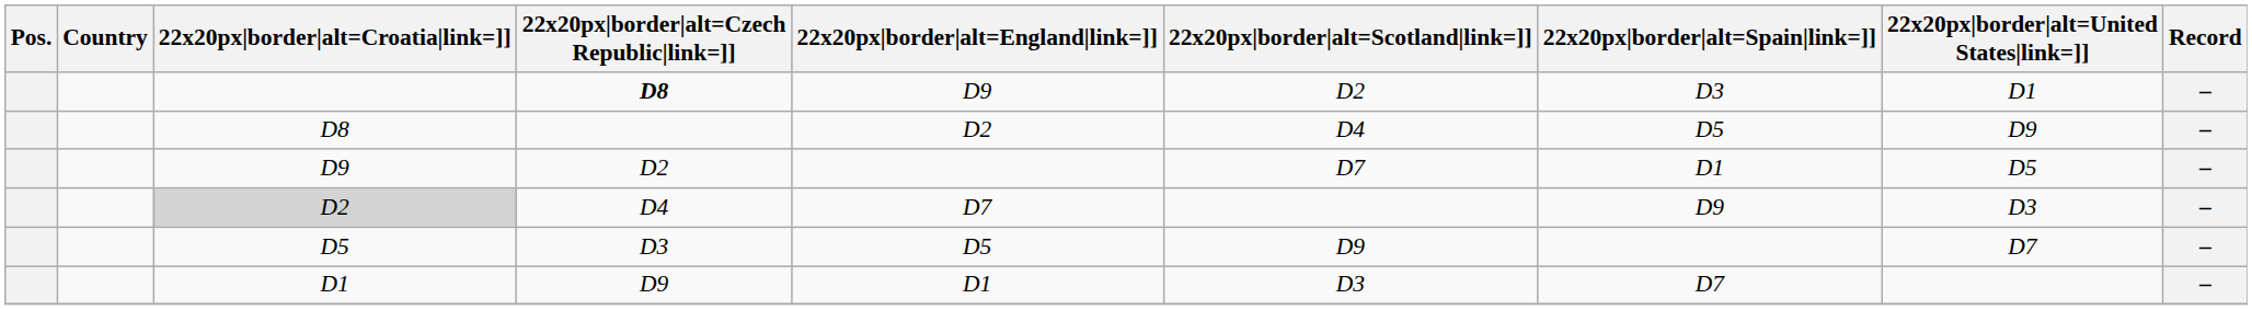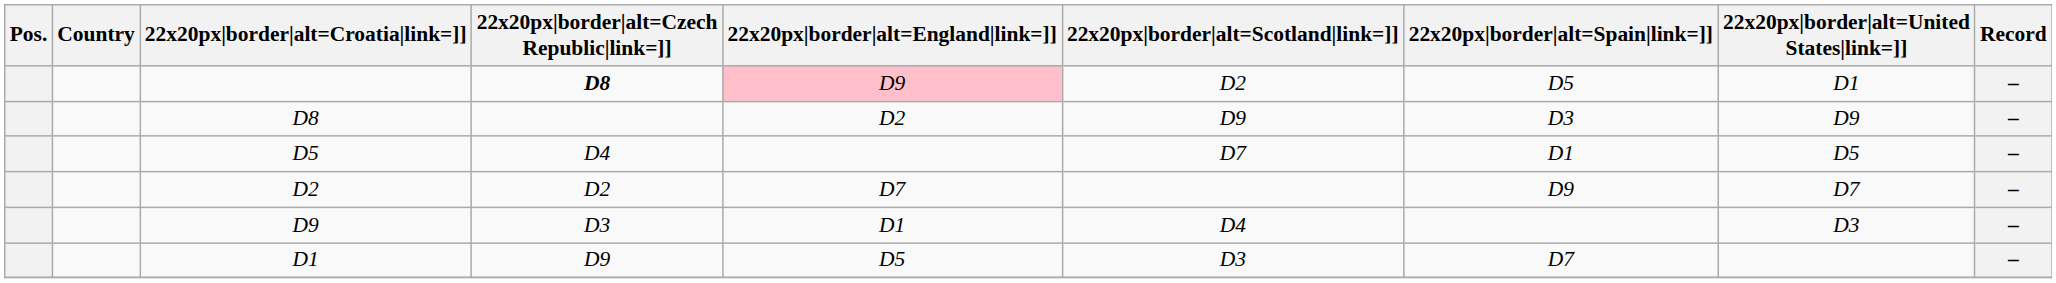row 2 | 22x20px|border|alt=England|link=]]: no background -> pink background
row 2 | 22x20px|border|alt=Spain|link=]]: D3 -> D5
row 3 | 22x20px|border|alt=Scotland|link=]]: D4 -> D9
row 3 | 22x20px|border|alt=Spain|link=]]: D5 -> D3
row 4 | 22x20px|border|alt=Croatia|link=]]: D9 -> D5
row 4 | 22x20px|border|alt=Czech Republic|link=]]: D2 -> D4
row 5 | 22x20px|border|alt=Croatia|link=]]: lightgrey background -> no background
row 5 | 22x20px|border|alt=Czech Republic|link=]]: D4 -> D2
row 5 | 22x20px|border|alt=United States|link=]]: D3 -> D7
row 6 | 22x20px|border|alt=Croatia|link=]]: D5 -> D9
row 6 | 22x20px|border|alt=England|link=]]: D5 -> D1
row 6 | 22x20px|border|alt=Scotland|link=]]: D9 -> D4
row 6 | 22x20px|border|alt=United States|link=]]: D7 -> D3
row 7 | 22x20px|border|alt=England|link=]]: D1 -> D5
